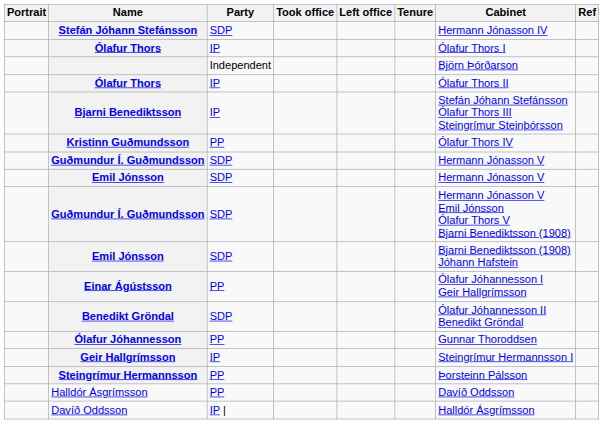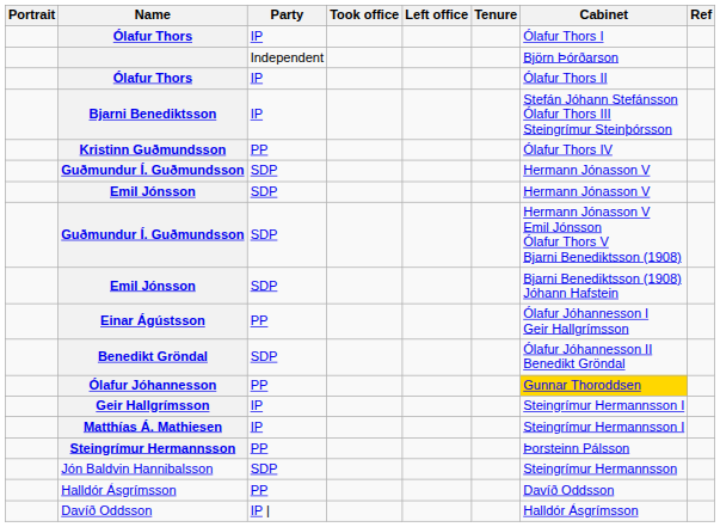- row: Stefán Jóhann Stefánsson | SDP | Hermann Jónasson IV
Ólafur Jóhannesson | Cabinet: no background -> gold background
+ row: Matthías Á. Mathiesen | IP | Steingrímur Hermannsson I
+ row: Jón Baldvin Hannibalsson | SDP | Steingrímur Hermannsson
